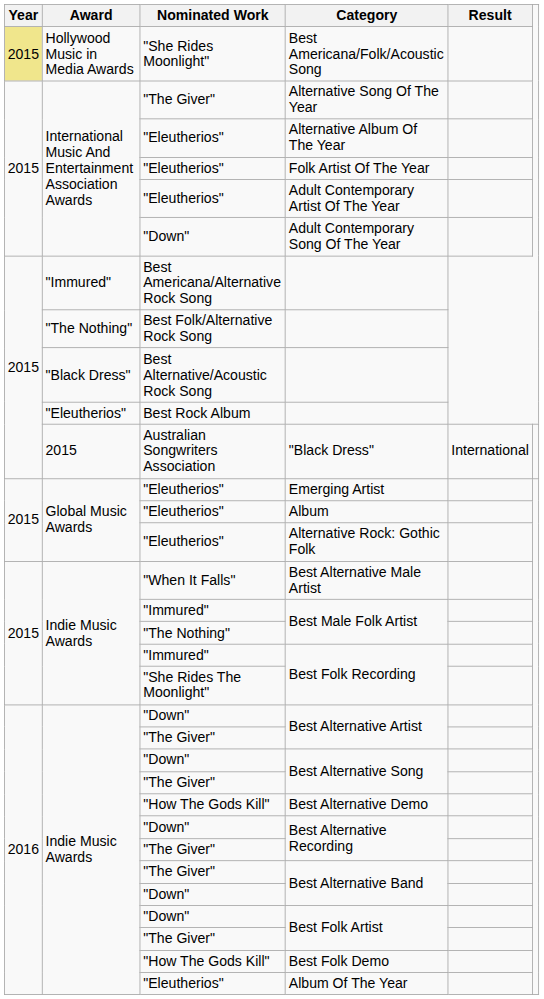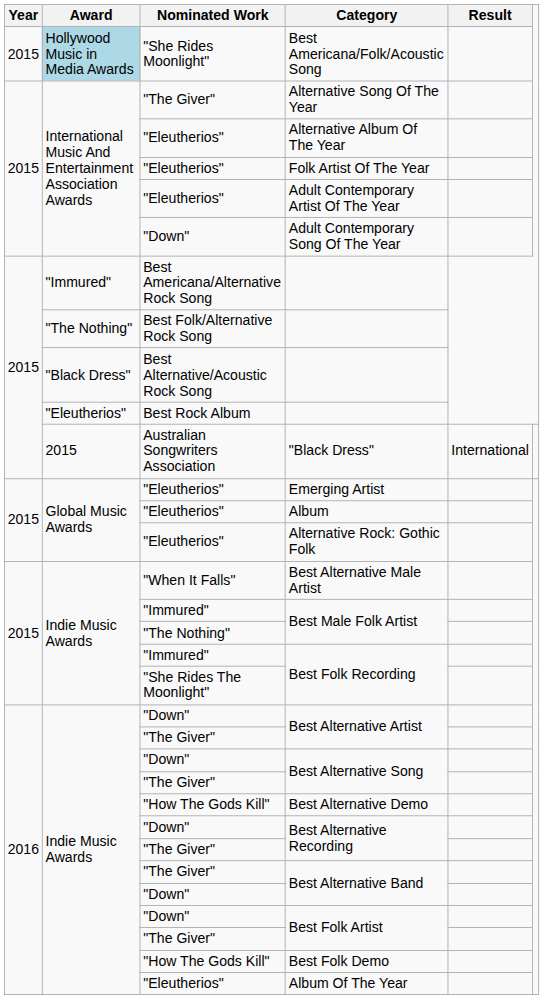Best Americana/Folk/Acoustic Song | Year: khaki background -> no background
Best Americana/Folk/Acoustic Song | Award: no background -> lightblue background
